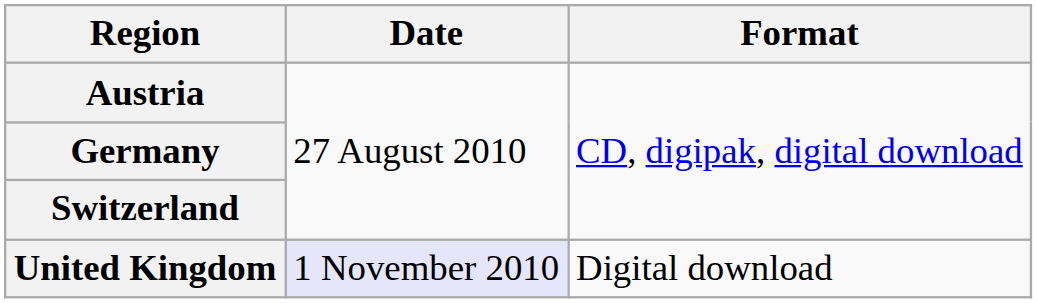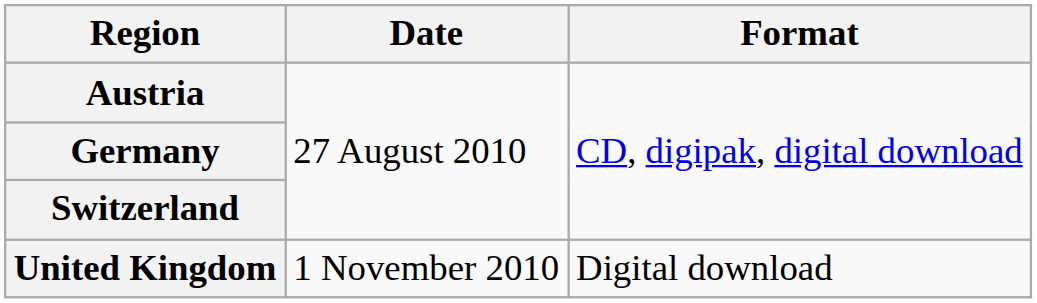United Kingdom | Date: lavender background -> no background
